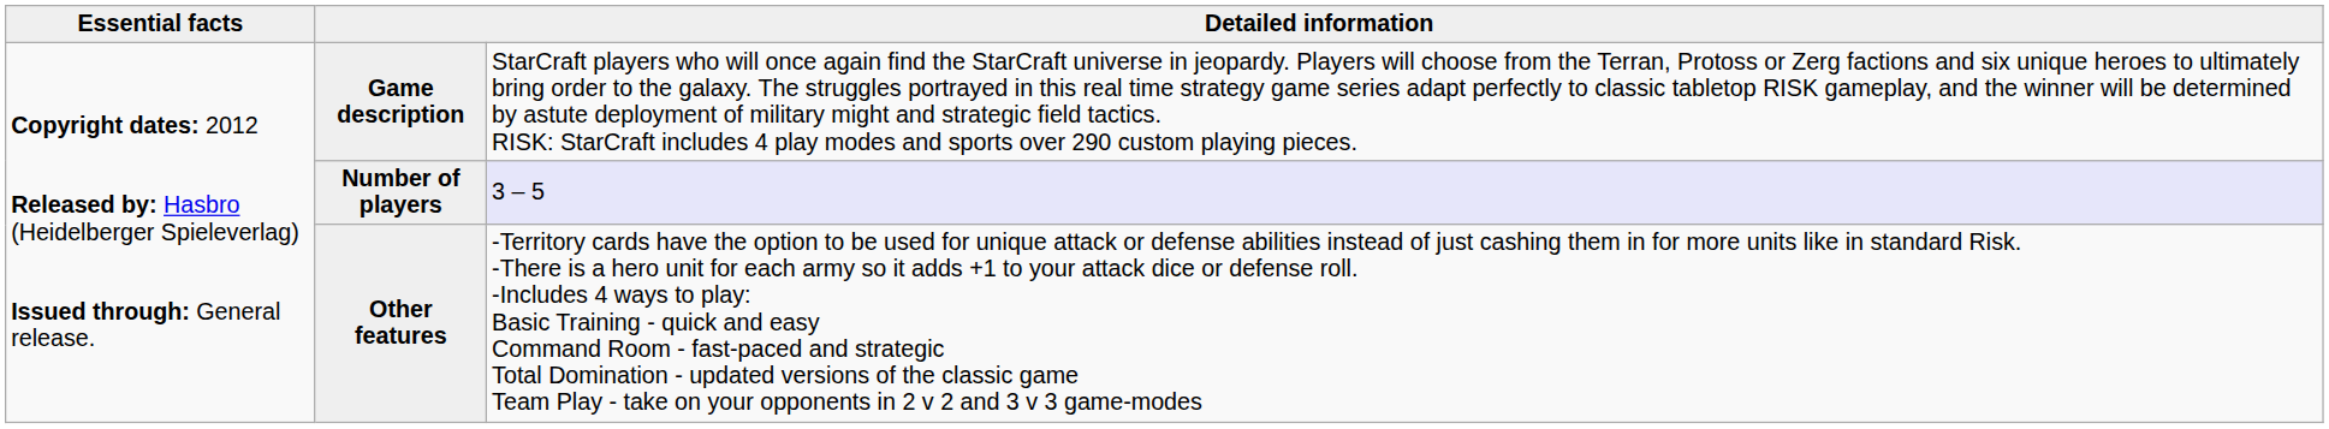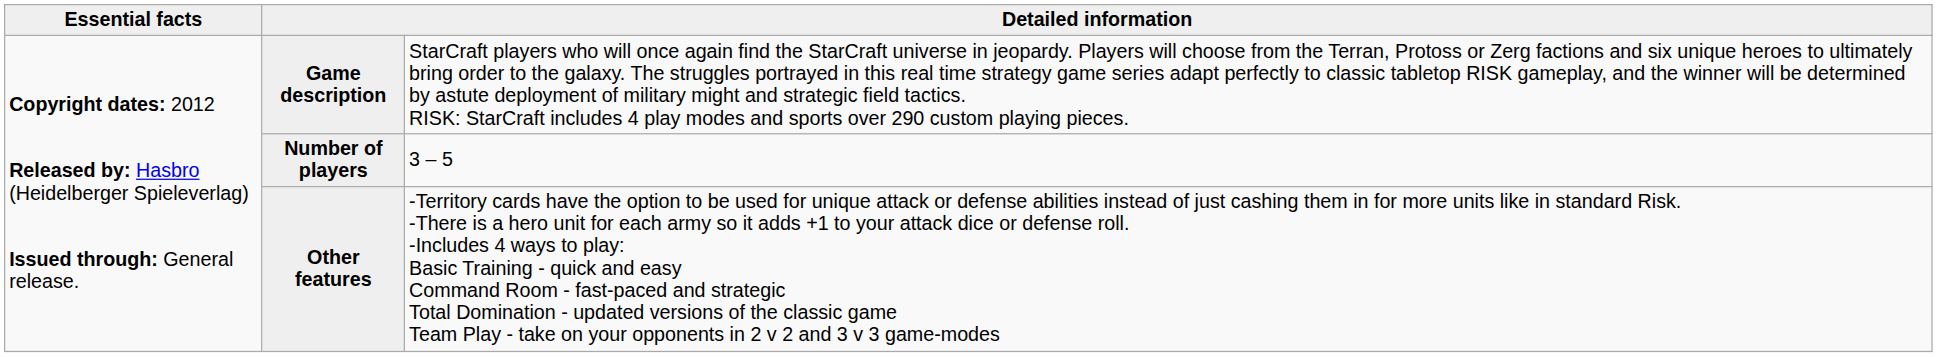Number of players | column 3: lavender background -> no background
